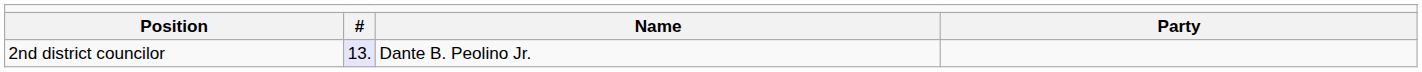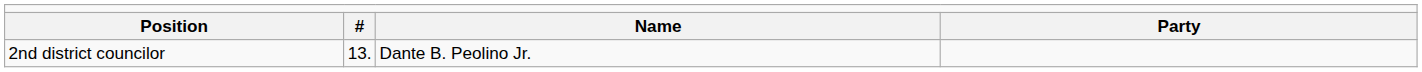2nd district councilor | column 2: lavender background -> no background
